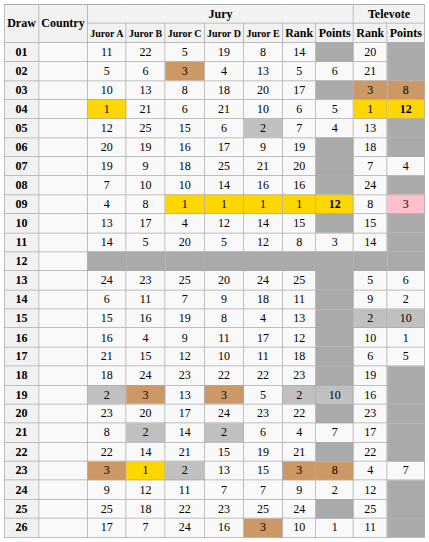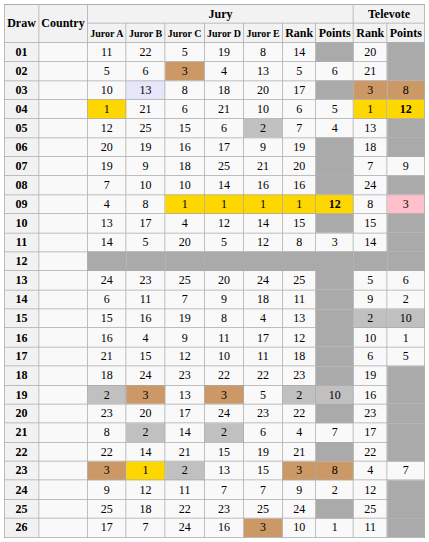03 | Jury / Juror B: no background -> lavender background
07 | Televote / Points: 4 -> 9
